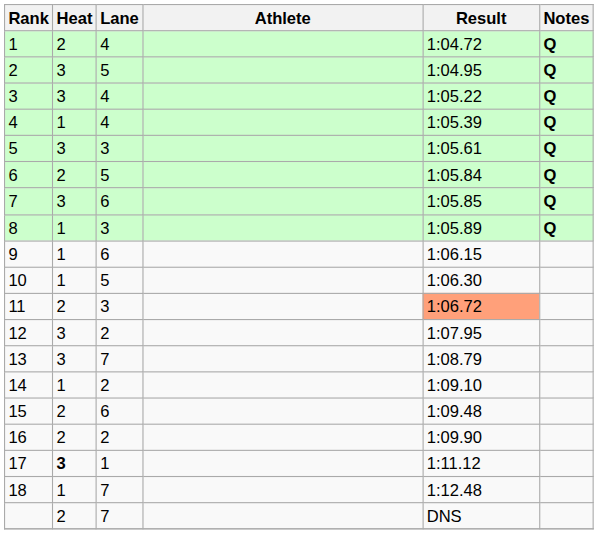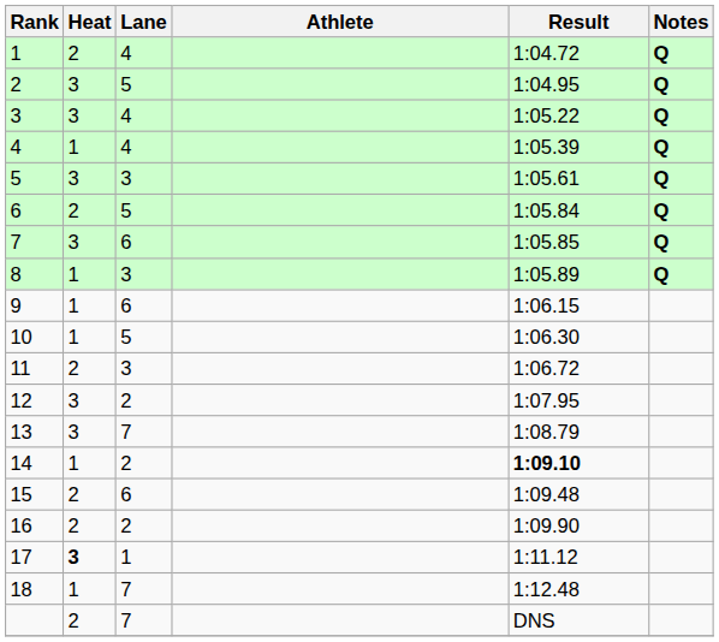11 | Result: lightsalmon background -> no background
14 | Result: normal -> bold
